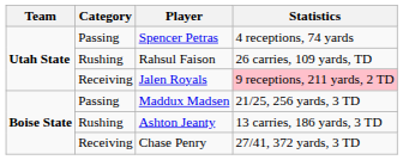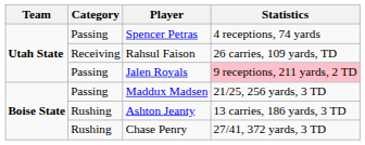Rahsul Faison | Category: Rushing -> Receiving
Jalen Royals | Category: Receiving -> Passing
Chase Penry | Category: Receiving -> Rushing
